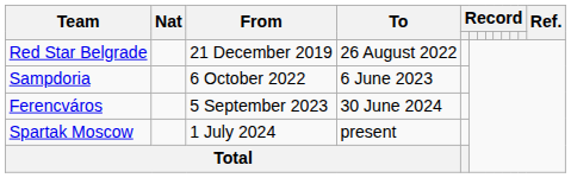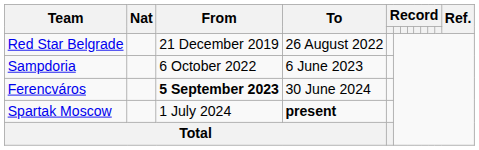Ferencváros | From: normal -> bold
Spartak Moscow | To: normal -> bold
